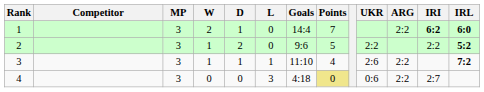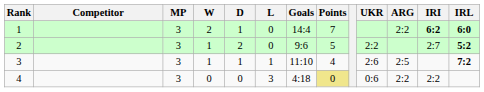row 3 | IRI: 2:2 -> 2:7
row 4 | ARG: 2:2 -> 2:5
row 5 | IRI: 2:7 -> 2:2
